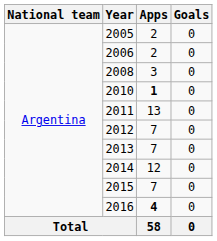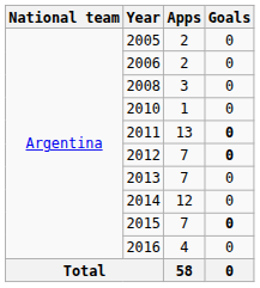2010 | Apps: bold -> normal
2011 | Goals: normal -> bold
2012 | Goals: normal -> bold
2015 | Goals: normal -> bold
2016 | Apps: bold -> normal
